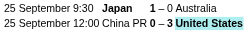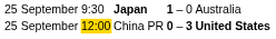25 September / China PR | column 2: no background -> gold background
25 September / China PR | column 7: paleturquoise background -> no background
